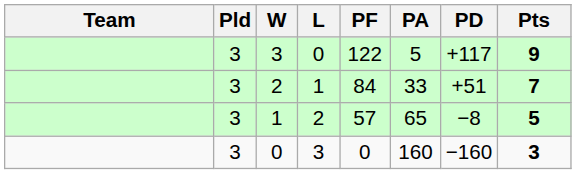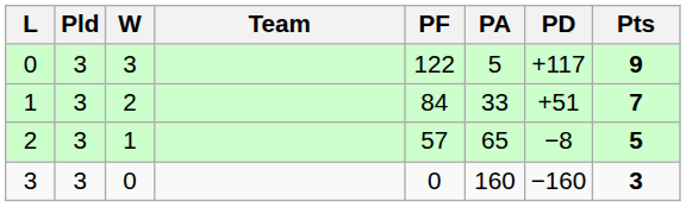columns swapped: Team <-> L
